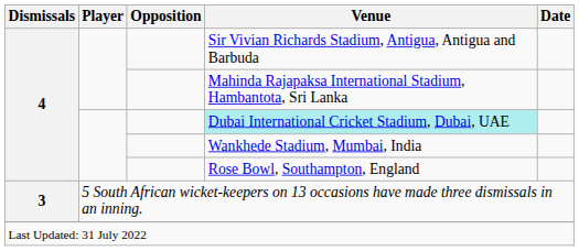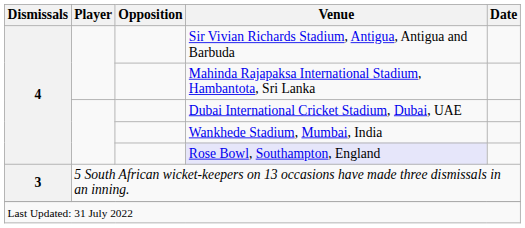Dubai International Cricket Stadium, Dubai, UAE | Venue: paleturquoise background -> no background
Rose Bowl, Southampton, England | Venue: no background -> lavender background
